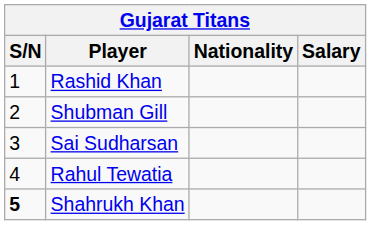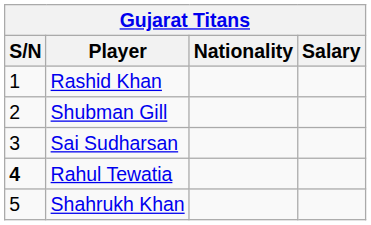Rahul Tewatia | S/N: normal -> bold
Shahrukh Khan | S/N: bold -> normal
